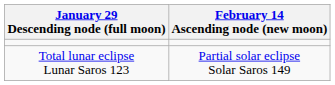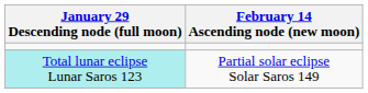row 3 | January 29 Descending node (full moon): no background -> paleturquoise background
